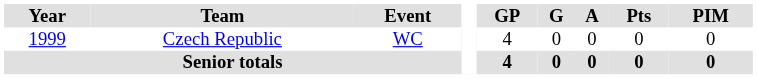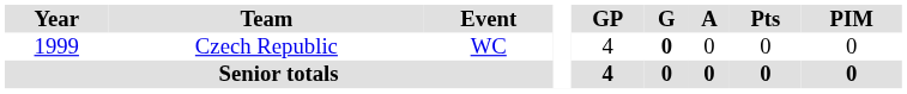Czech Republic | G: normal -> bold
